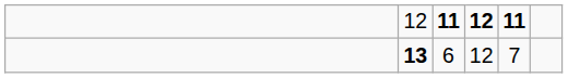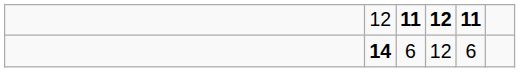row 2 | column 2: 13 -> 14
row 2 | column 5: 7 -> 6
